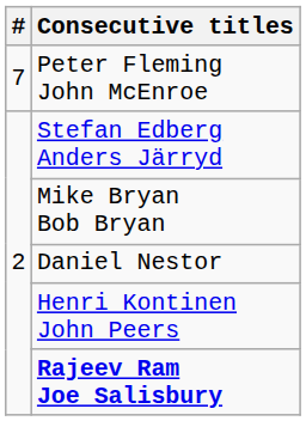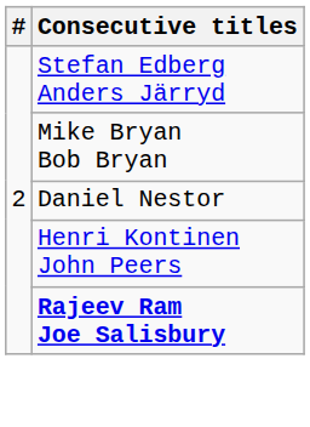- row: 7 | Peter Fleming John McEnroe
